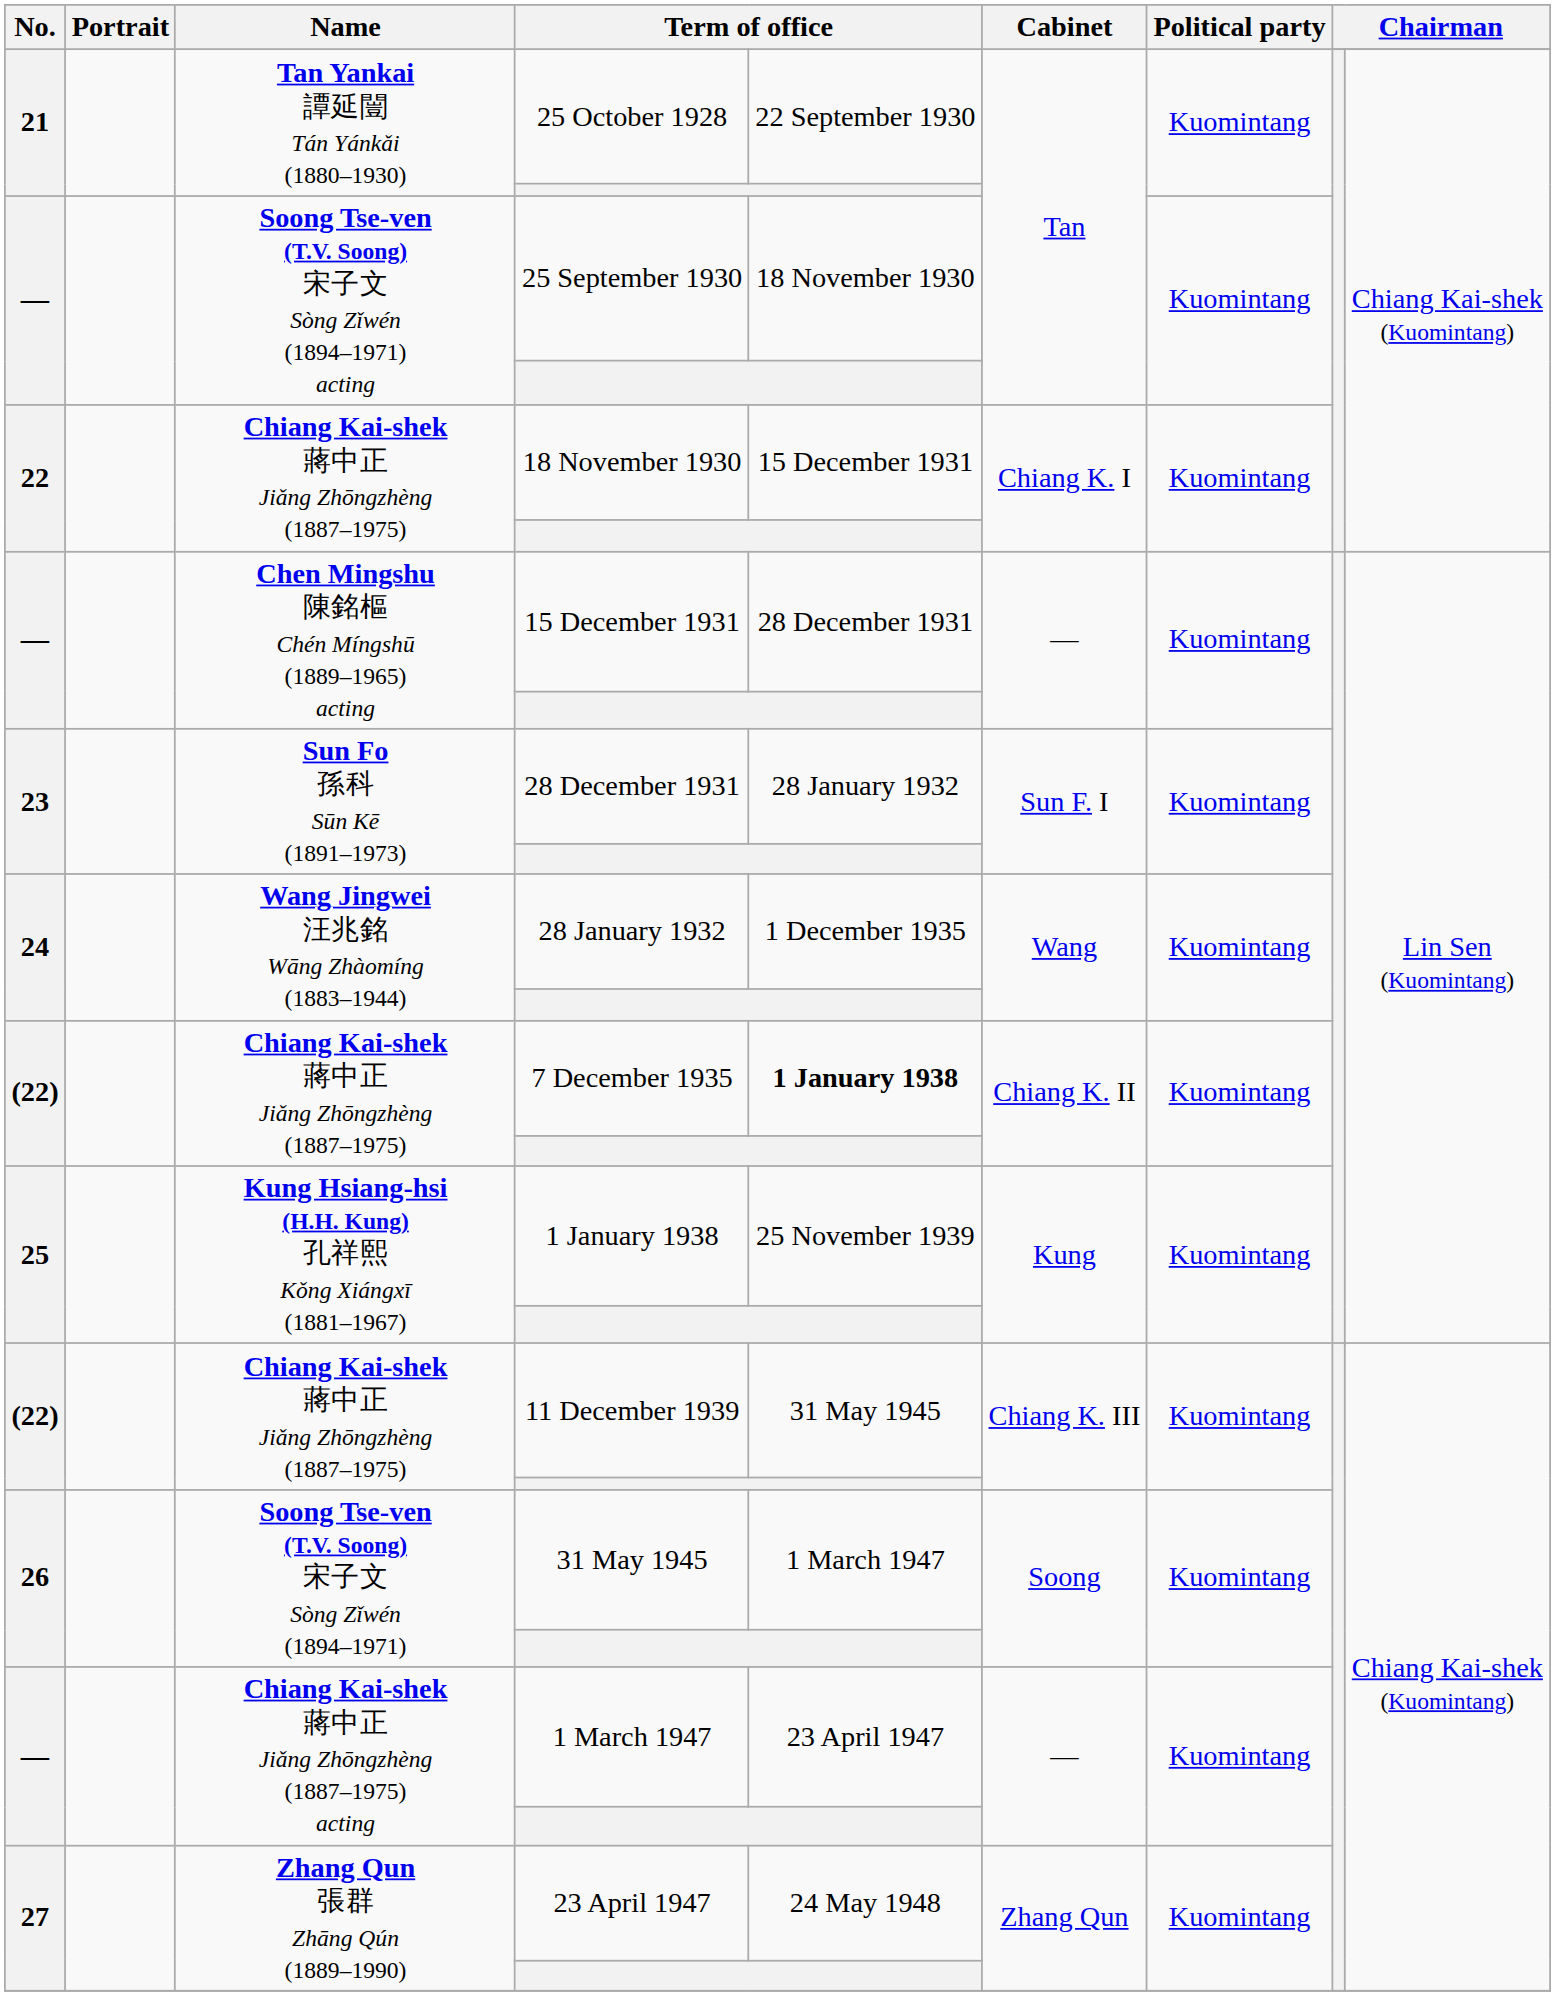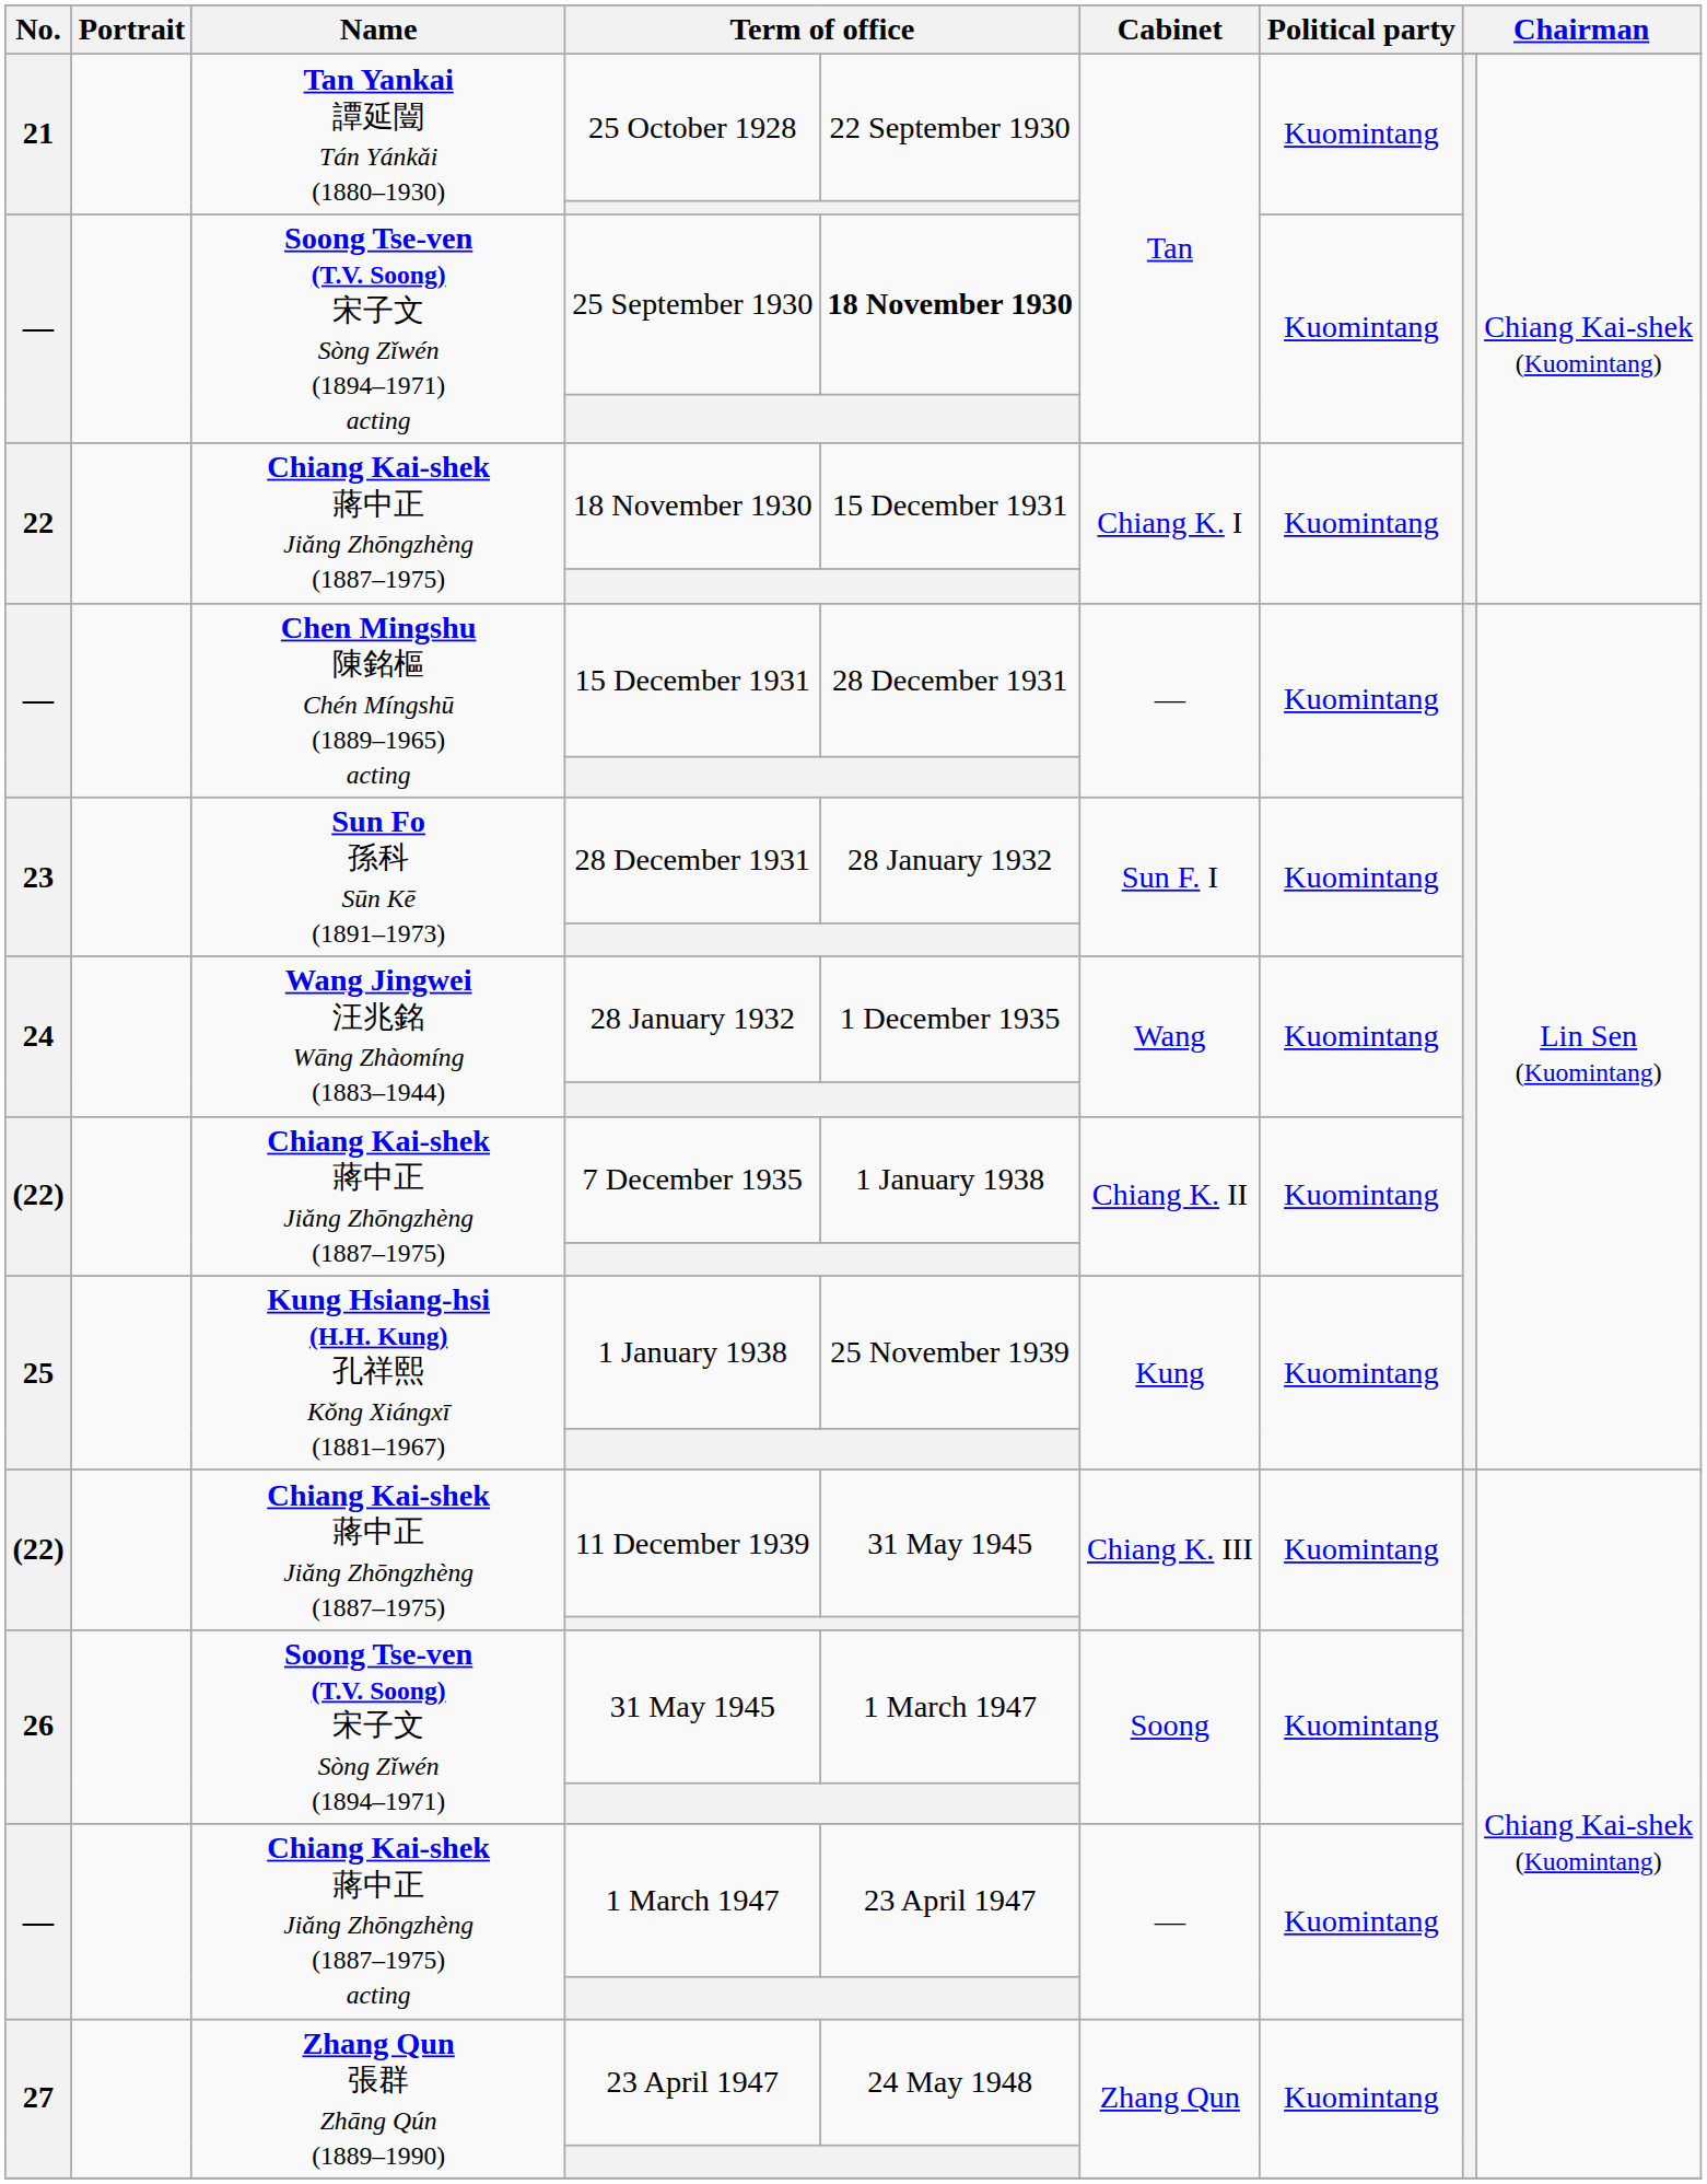25 September 1930 | column 5: normal -> bold
7 December 1935 | column 5: bold -> normal
